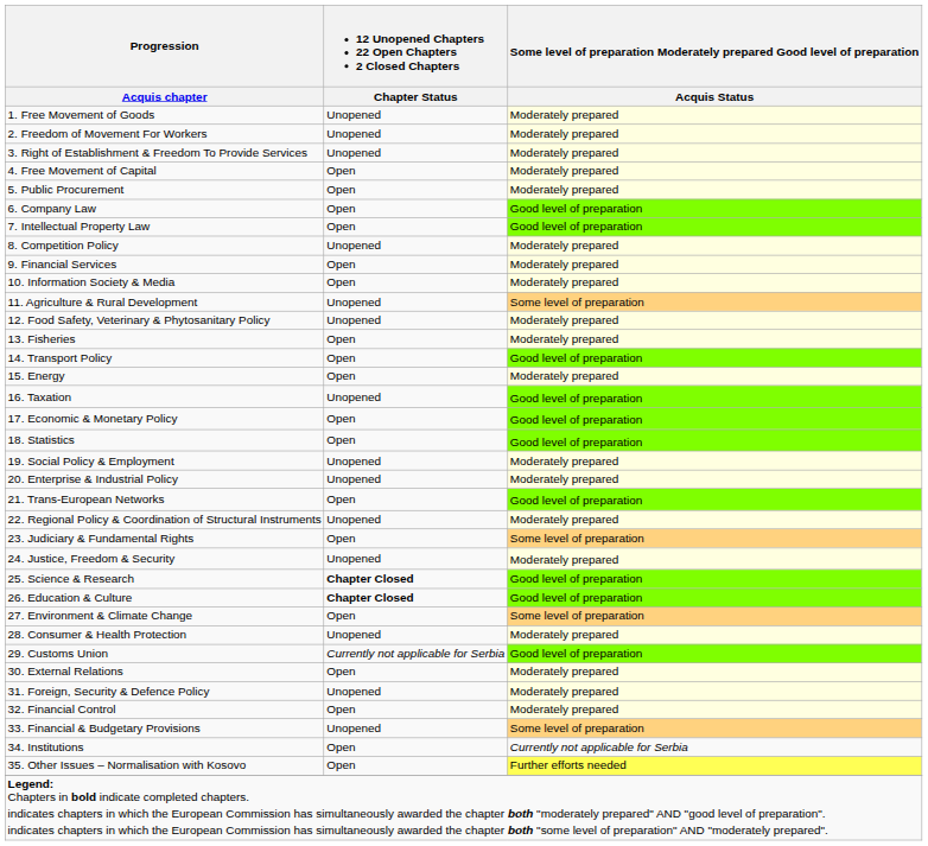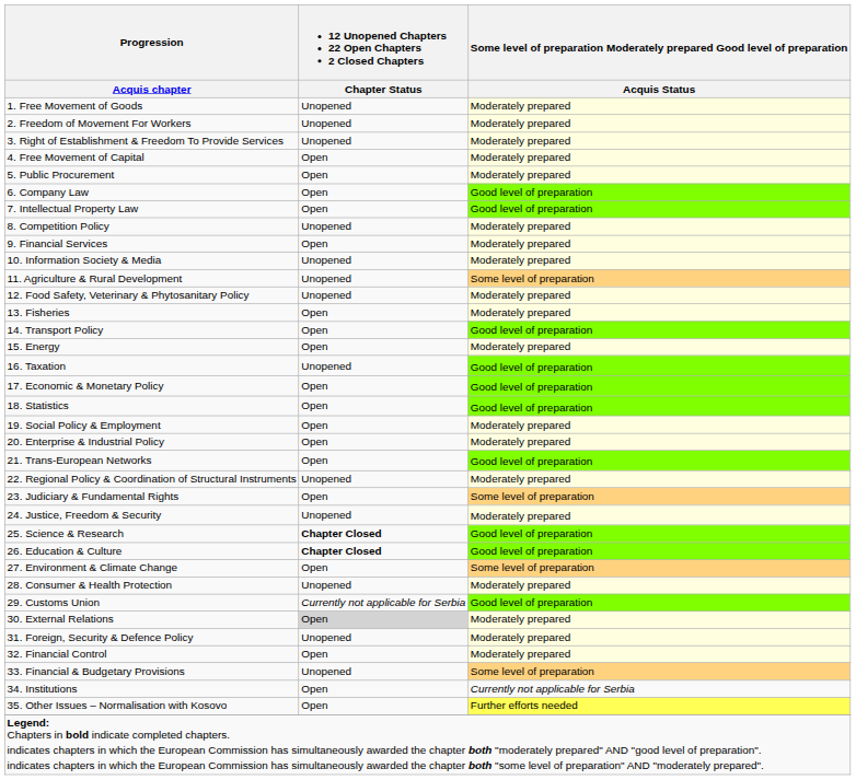10. Information Society & Media | column 2: Open -> Unopened
19. Social Policy & Employment | column 2: Unopened -> Open
20. Enterprise & Industrial Policy | column 2: Unopened -> Open
30. External Relations | column 2: no background -> lightgrey background
